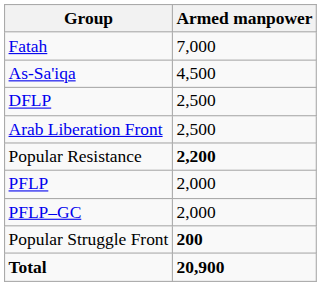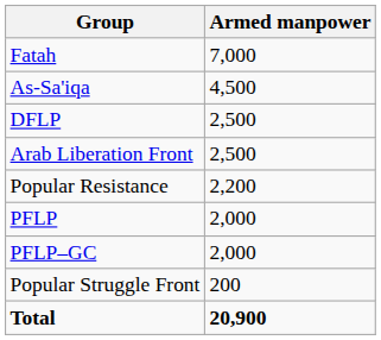Popular Resistance | Armed manpower: bold -> normal
Popular Struggle Front | Armed manpower: bold -> normal
